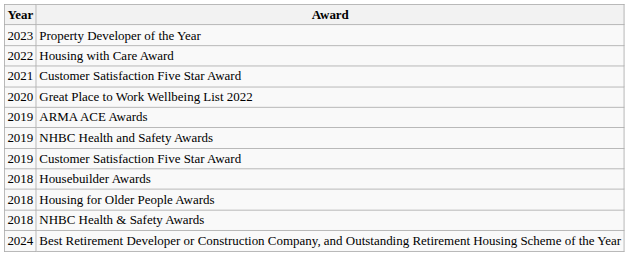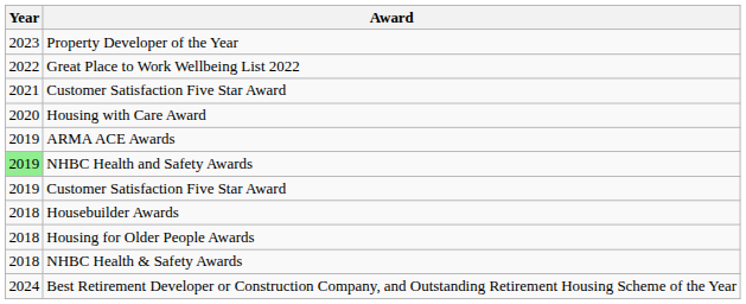row 3 | Award: Housing with Care Award -> Great Place to Work Wellbeing List 2022
row 5 | Award: Great Place to Work Wellbeing List 2022 -> Housing with Care Award
row 7 | Year: no background -> lightgreen background
